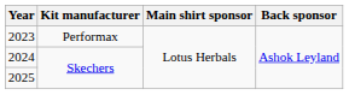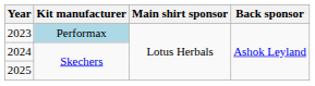2023 | Kit manufacturer: no background -> lightblue background
